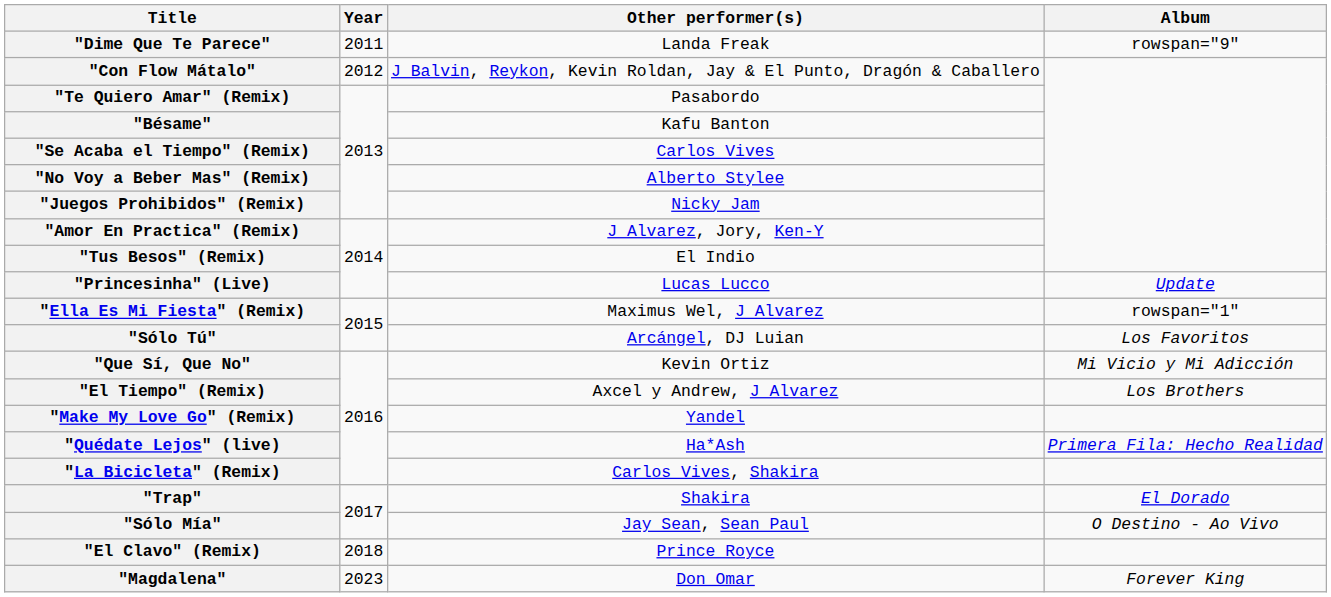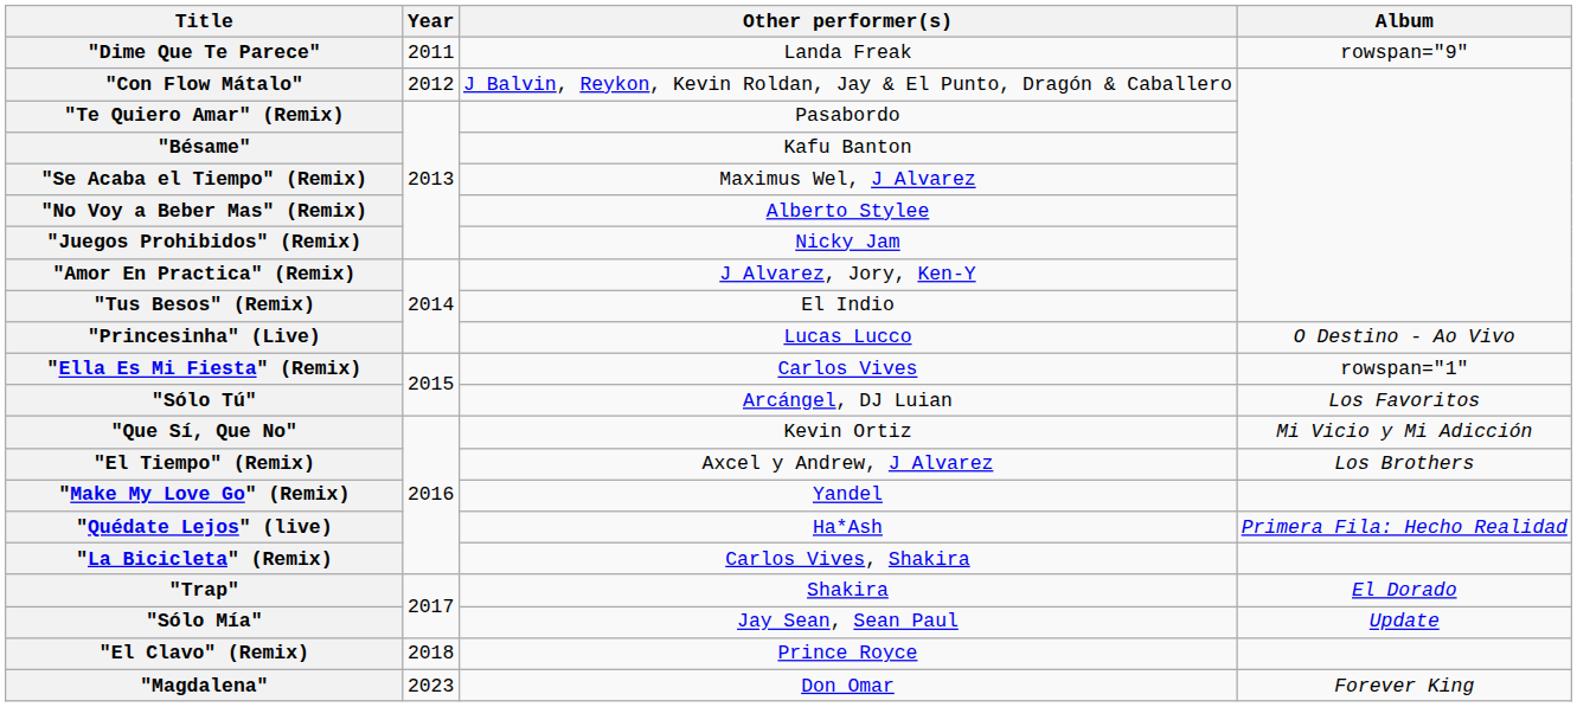"Se Acaba el Tiempo" (Remix) | Other performer(s): Carlos Vives -> Maximus Wel, J Alvarez
"Princesinha" (Live) | Album: Update -> O Destino - Ao Vivo
"Ella Es Mi Fiesta" (Remix) | Other performer(s): Maximus Wel, J Alvarez -> Carlos Vives
"Sólo Mía" | Album: O Destino - Ao Vivo -> Update
